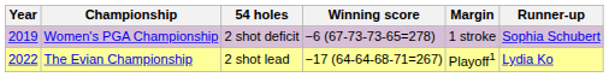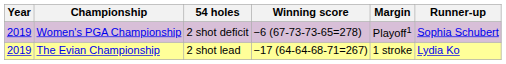Women's PGA Championship | Margin: 1 stroke -> Playoff1
The Evian Championship | Year: 2022 -> 2019
The Evian Championship | Margin: Playoff1 -> 1 stroke
